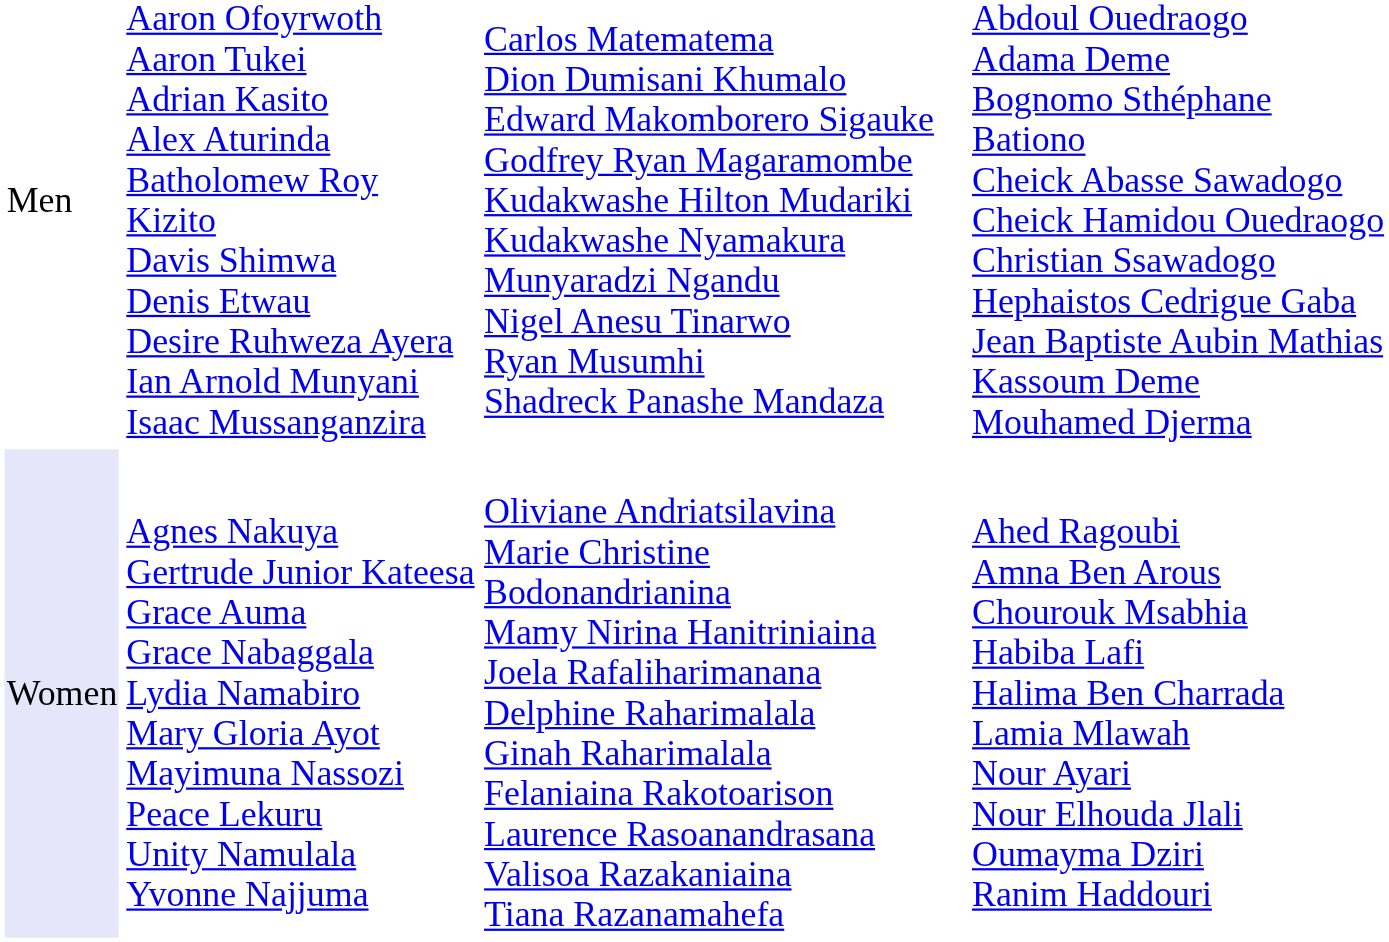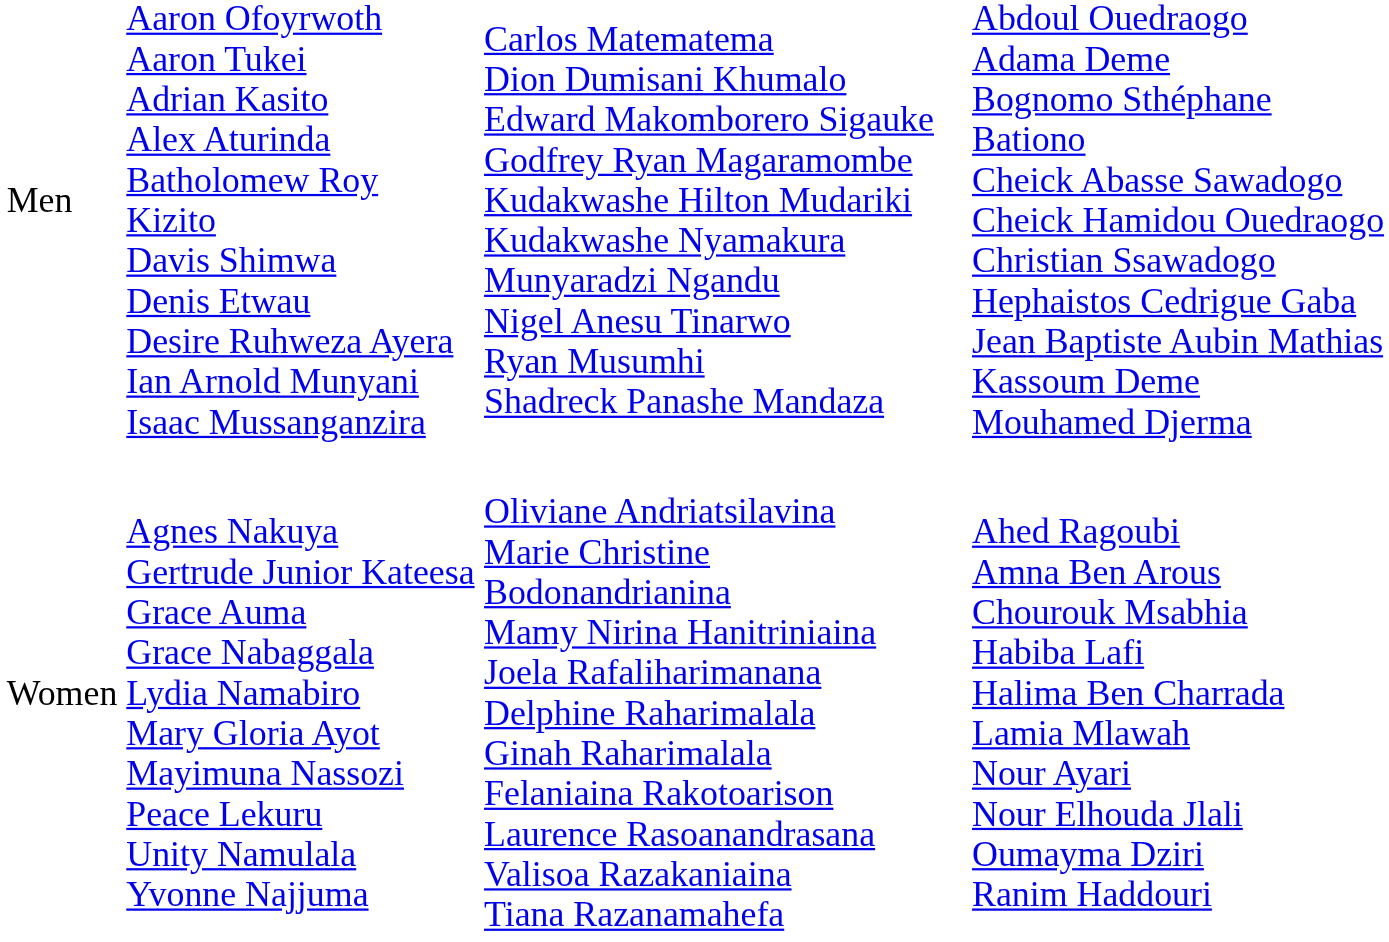Women | column 1: lavender background -> no background
